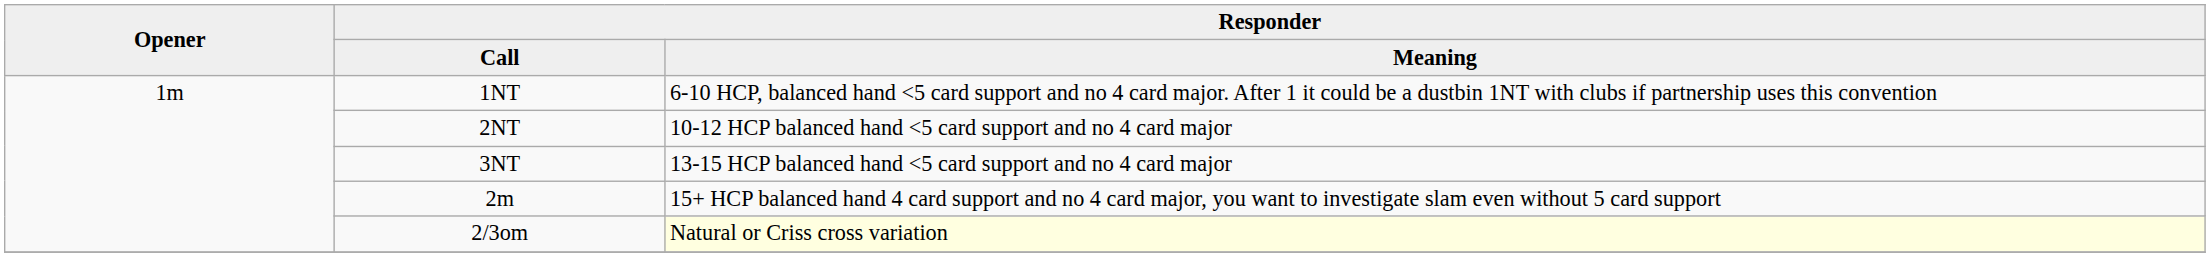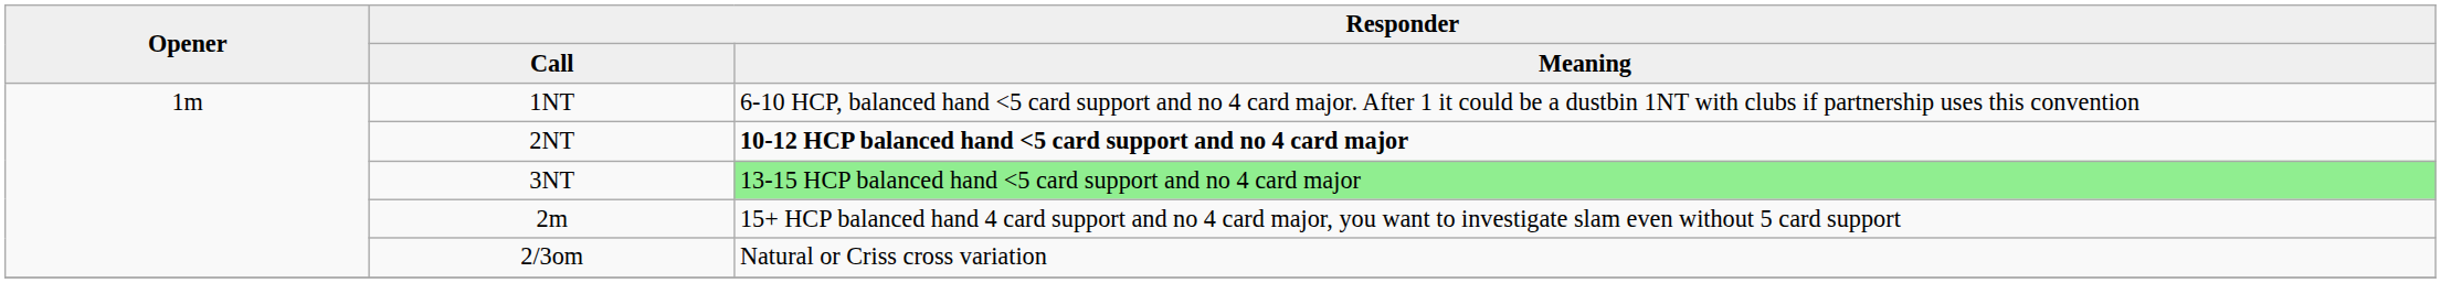2NT | column 3: normal -> bold
3NT | column 3: no background -> lightgreen background
2/3om | column 3: lightyellow background -> no background
